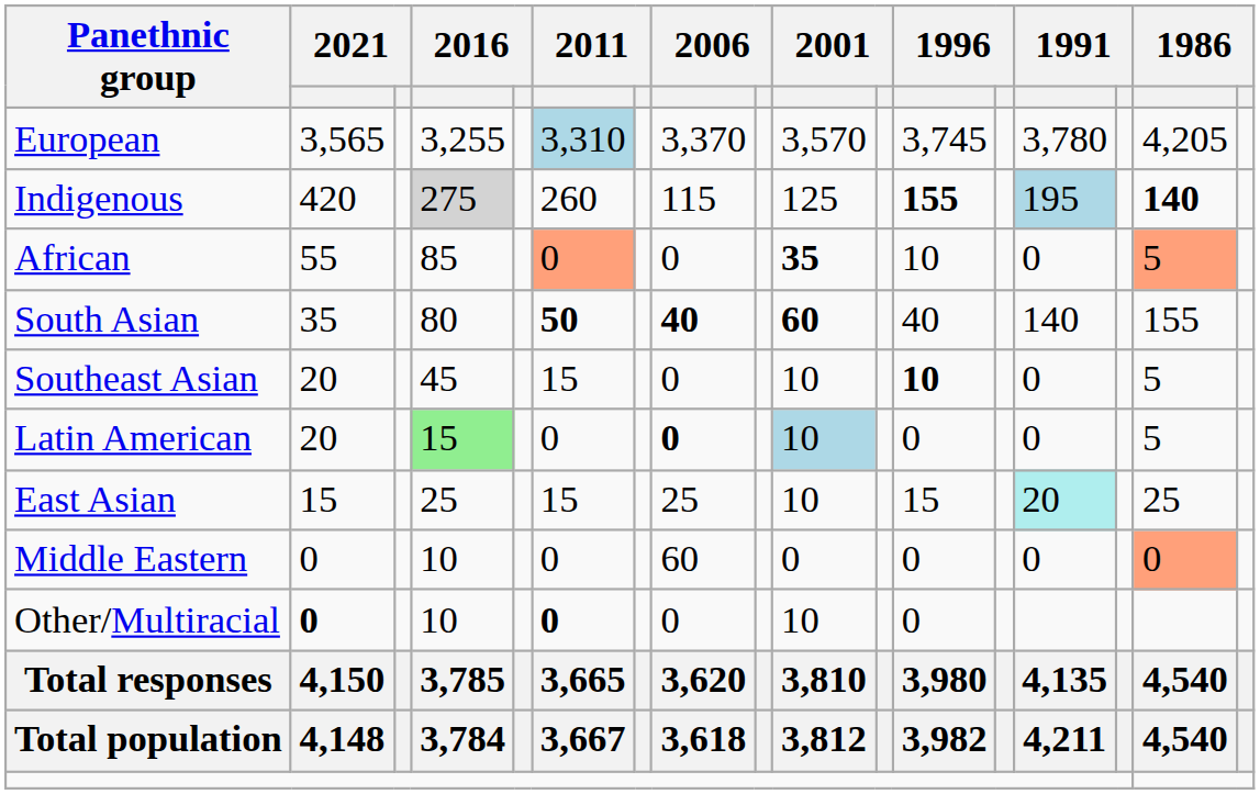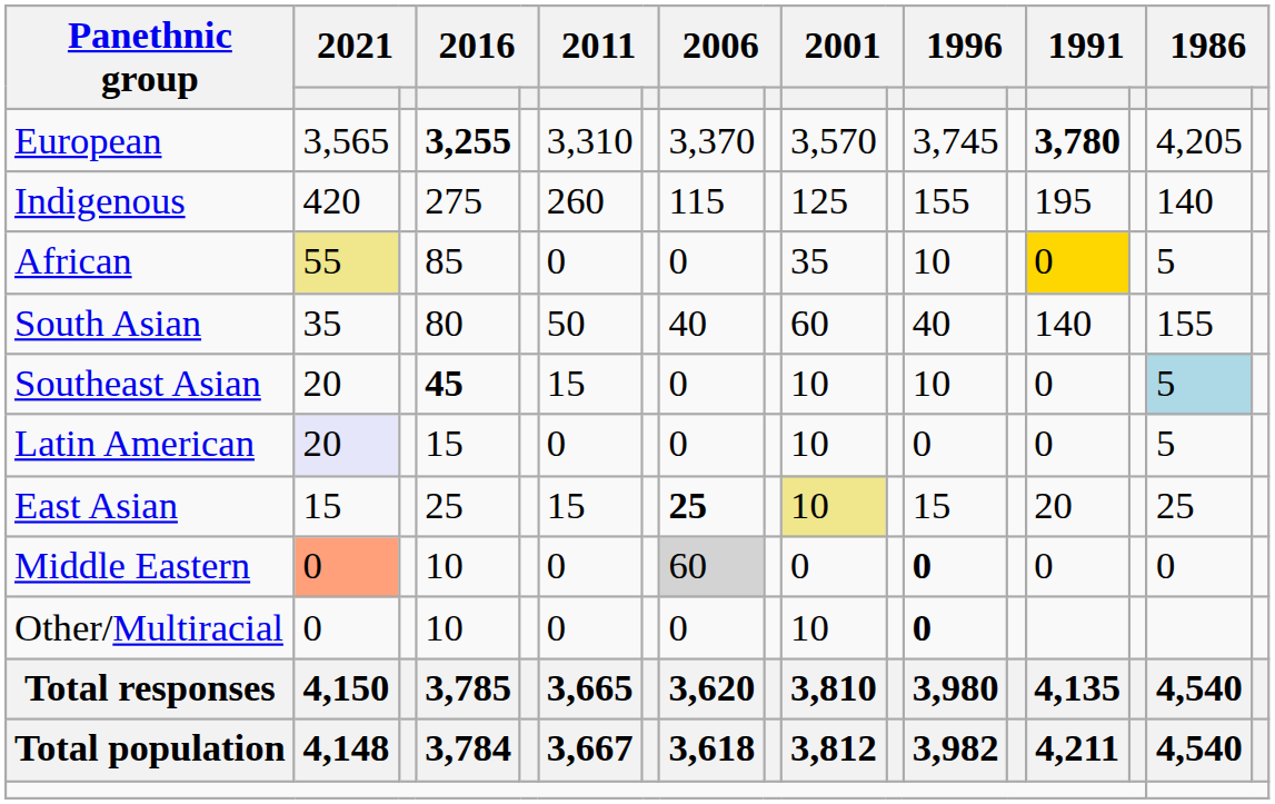European | column 4: normal -> bold
European | column 6: lightblue background -> no background
European | column 14: normal -> bold
Indigenous | column 4: lightgrey background -> no background
Indigenous | column 12: bold -> normal
Indigenous | column 14: lightblue background -> no background
Indigenous | column 16: bold -> normal
African | column 2: no background -> khaki background
African | column 6: lightsalmon background -> no background
African | column 10: bold -> normal
African | column 14: no background -> gold background
African | column 16: lightsalmon background -> no background
South Asian | column 6: bold -> normal
South Asian | column 8: bold -> normal
South Asian | column 10: bold -> normal
Southeast Asian | column 4: normal -> bold
Southeast Asian | column 12: bold -> normal
Southeast Asian | column 16: no background -> lightblue background
Latin American | column 2: no background -> lavender background
Latin American | column 4: lightgreen background -> no background
Latin American | column 8: bold -> normal
Latin American | column 10: lightblue background -> no background
East Asian | column 8: normal -> bold
East Asian | column 10: no background -> khaki background
East Asian | column 14: paleturquoise background -> no background
Middle Eastern | column 2: no background -> lightsalmon background
Middle Eastern | column 8: no background -> lightgrey background
Middle Eastern | column 12: normal -> bold
Middle Eastern | column 16: lightsalmon background -> no background
Other/Multiracial | column 2: bold -> normal
Other/Multiracial | column 6: bold -> normal
Other/Multiracial | column 12: normal -> bold
